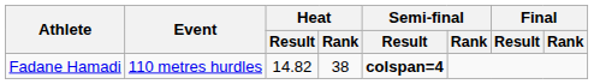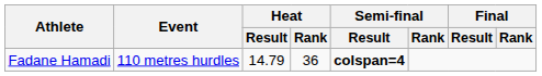Fadane Hamadi | Heat / Result: 14.82 -> 14.79
Fadane Hamadi | Heat / Rank: 38 -> 36
